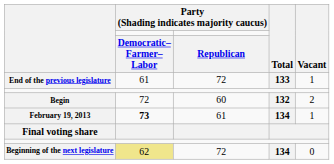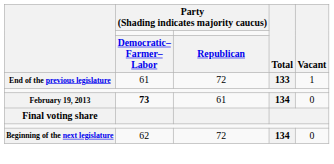- row: Begin | 72 | 60 | 132 | 2
February 19, 2013 | Vacant: 1 -> 0
Beginning of the next legislature | column 2: khaki background -> no background
